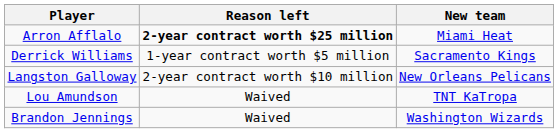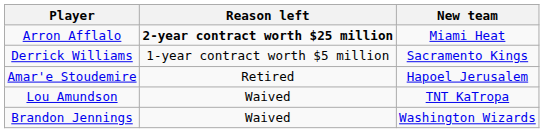- row: Langston Galloway | 2-year contract worth $10 million | New Orleans Pelicans
+ row: Amar'e Stoudemire | Retired | Hapoel Jerusalem
